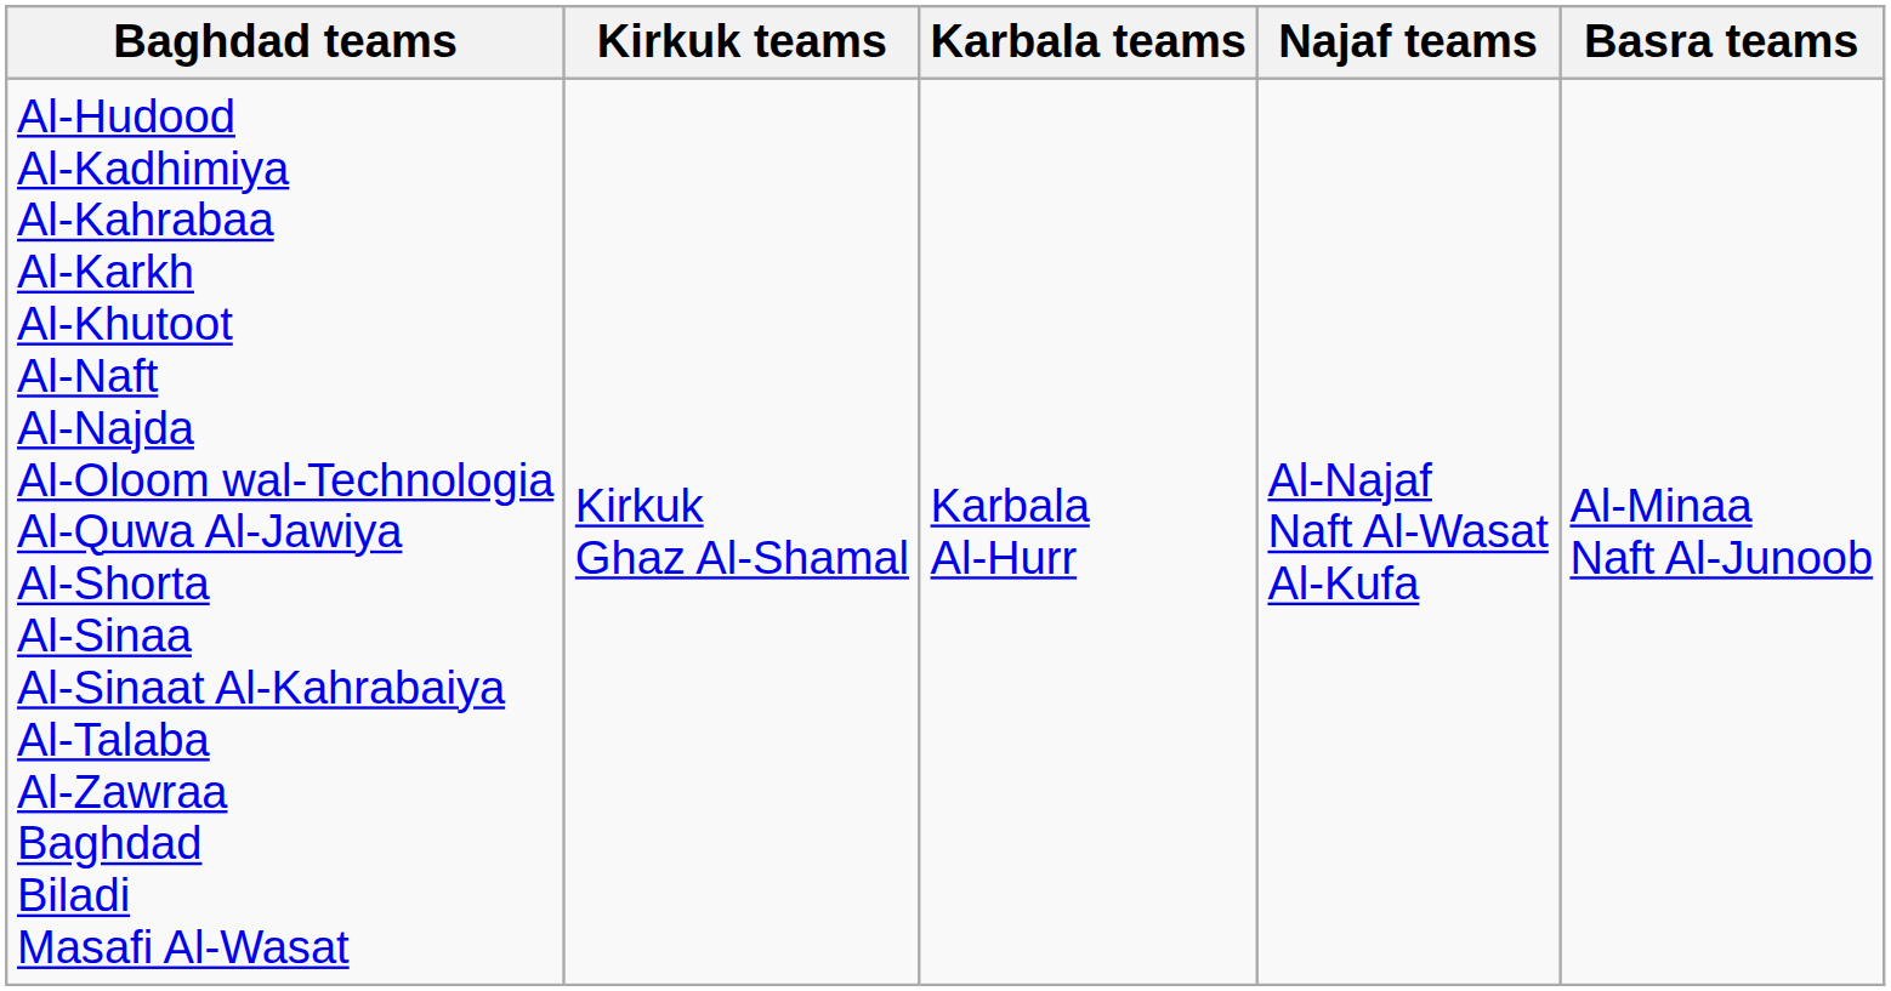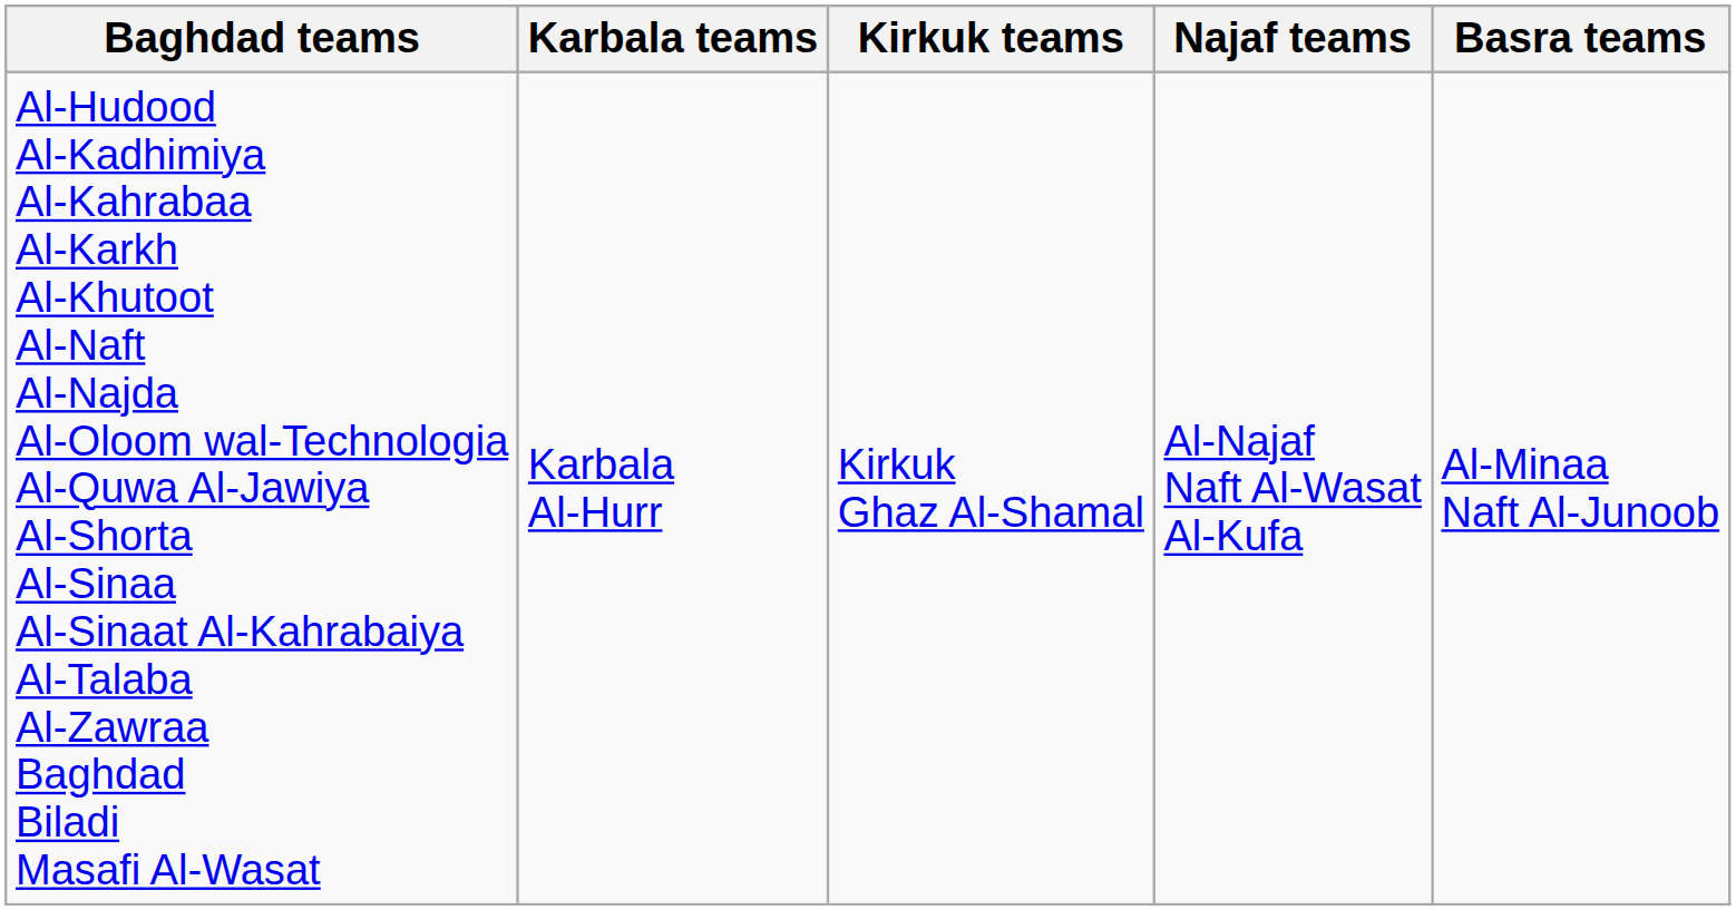columns swapped: Kirkuk teams <-> Karbala teams
